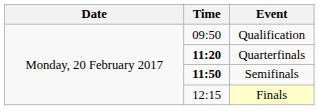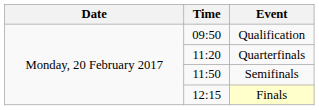Quarterfinals | Time: bold -> normal
Semifinals | Time: bold -> normal
